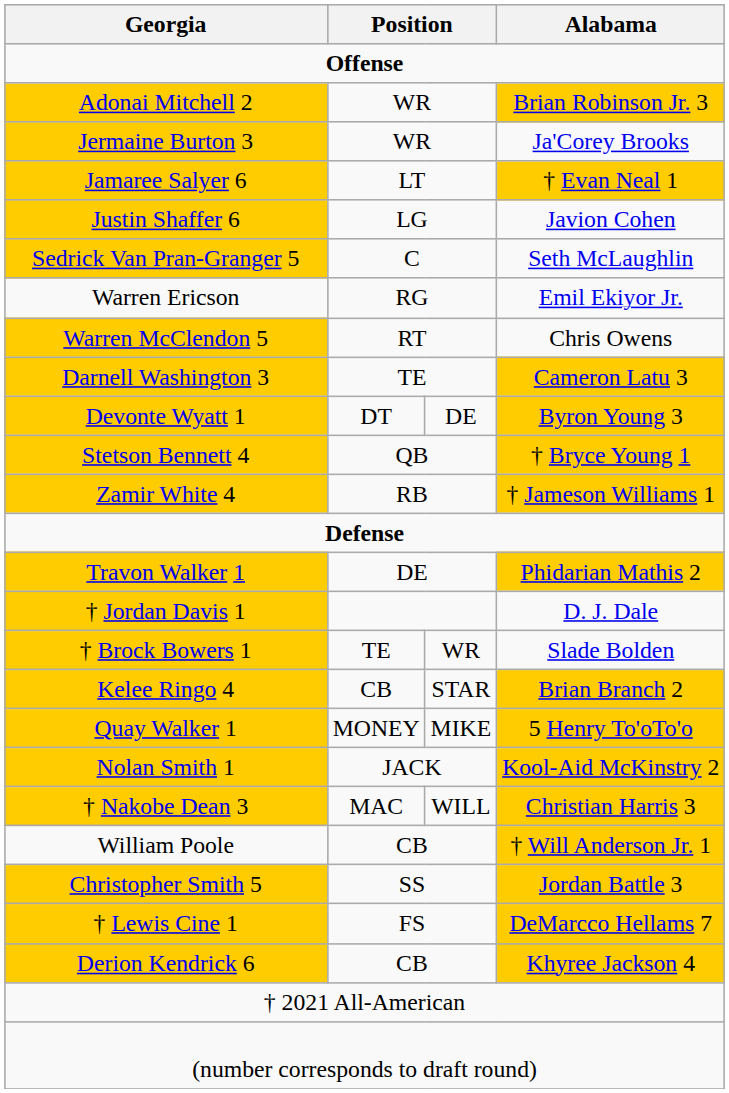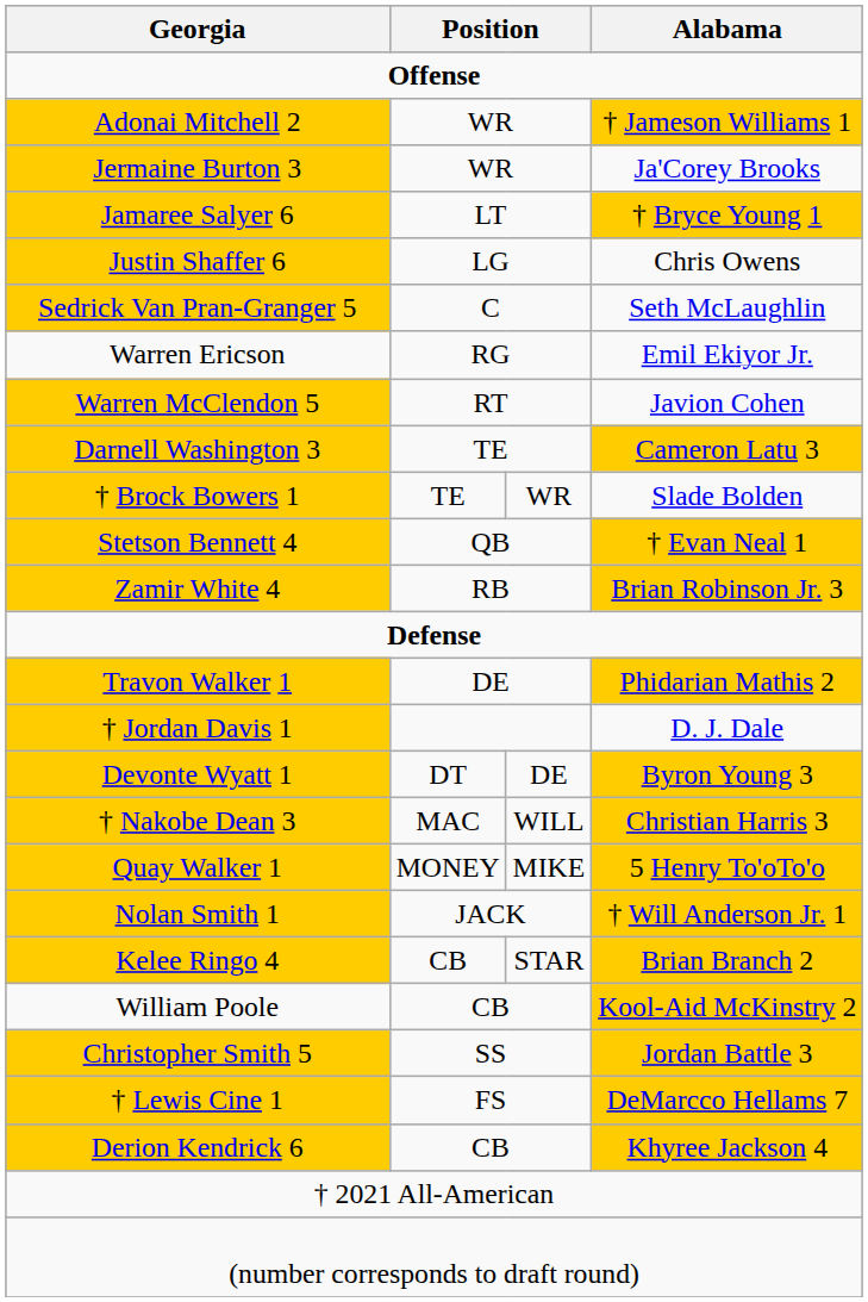Adonai Mitchell 2 | Alabama: Brian Robinson Jr. 3 -> † Jameson Williams 1
Jamaree Salyer 6 | Alabama: † Evan Neal 1 -> † Bryce Young 1
Justin Shaffer 6 | Alabama: Javion Cohen -> Chris Owens
Warren McClendon 5 | Alabama: Chris Owens -> Javion Cohen
rows swapped: † Brock Bowers 1 <-> Devonte Wyatt 1
Stetson Bennett 4 | Alabama: † Bryce Young 1 -> † Evan Neal 1
Zamir White 4 | Alabama: † Jameson Williams 1 -> Brian Robinson Jr. 3
rows swapped: † Nakobe Dean 3 <-> Kelee Ringo 4
Nolan Smith 1 | Alabama: Kool-Aid McKinstry 2 -> † Will Anderson Jr. 1
William Poole | Alabama: † Will Anderson Jr. 1 -> Kool-Aid McKinstry 2
